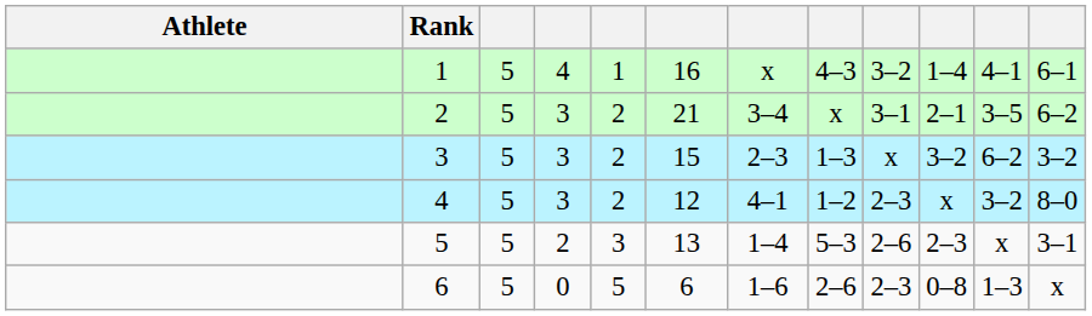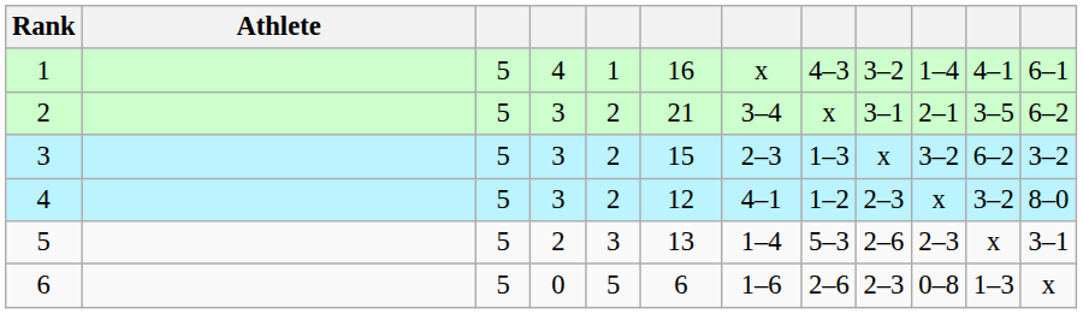columns swapped: Rank <-> Athlete
